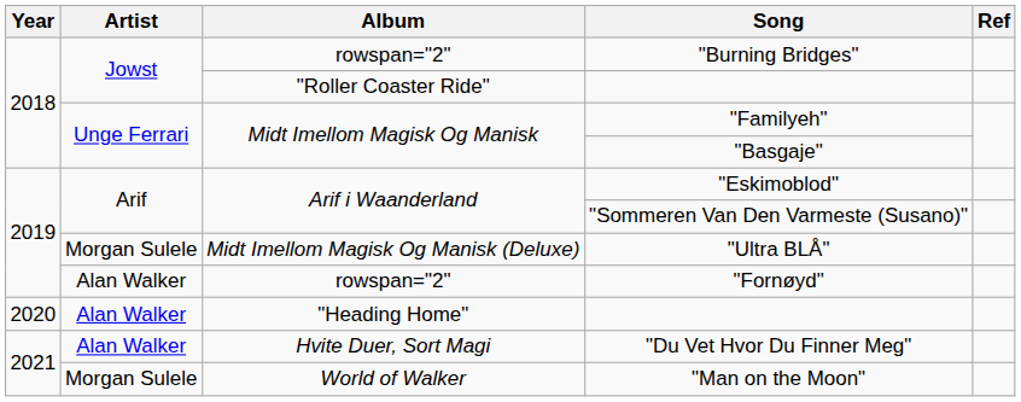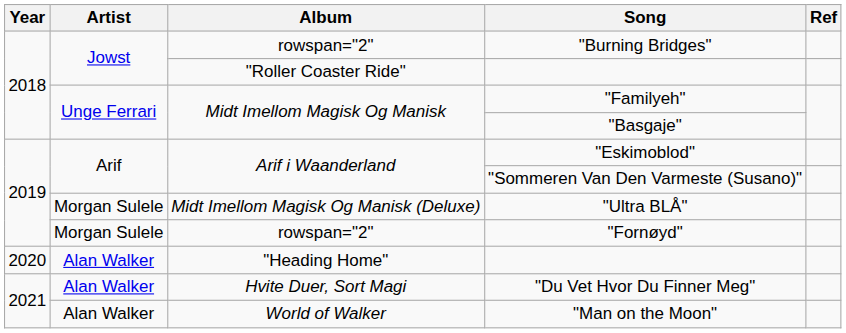"Fornøyd" | Artist: Alan Walker -> Morgan Sulele
"Man on the Moon" | Artist: Morgan Sulele -> Alan Walker
